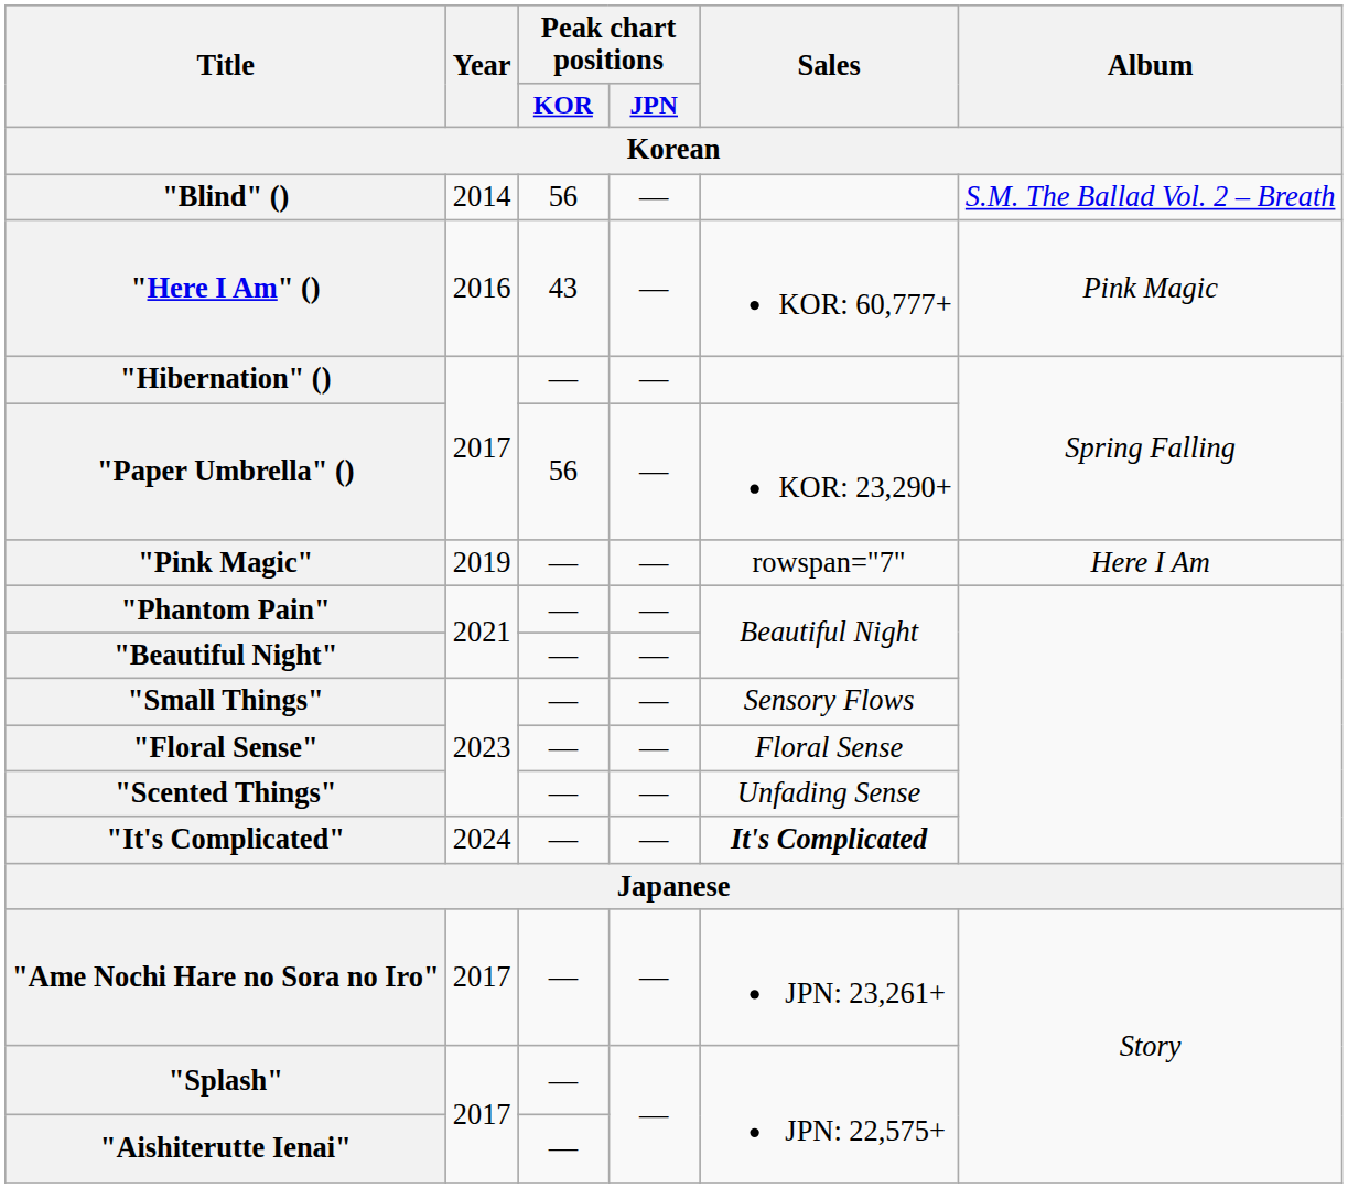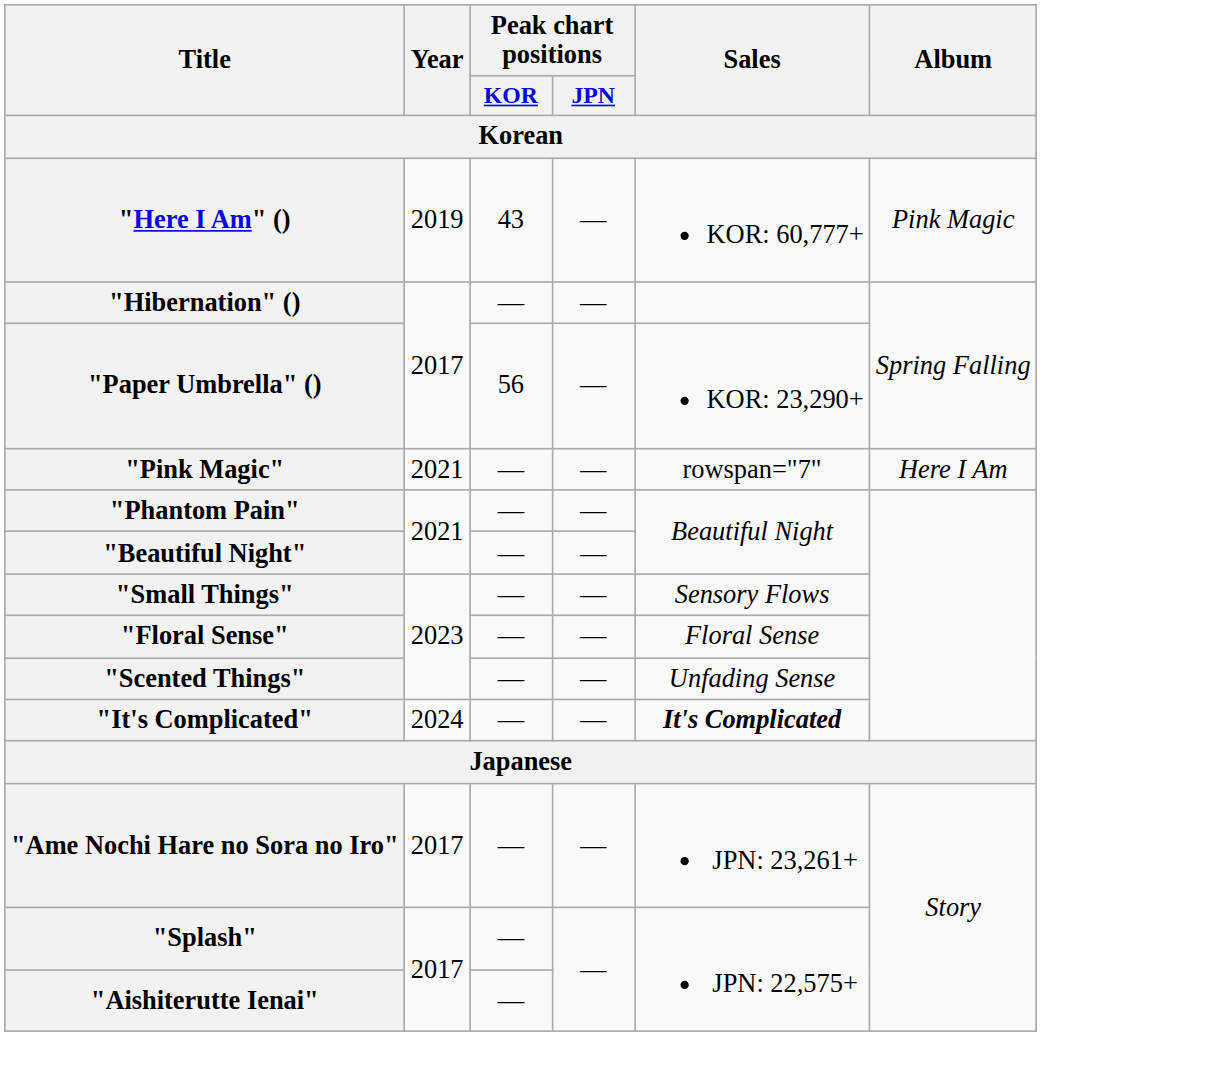- row: "Blind" () | 2014 | 56 | — | S.M. The Ballad Vol. 2 – Breath
"Here I Am" () | Year: 2016 -> 2019
"Pink Magic" | Year: 2019 -> 2021
